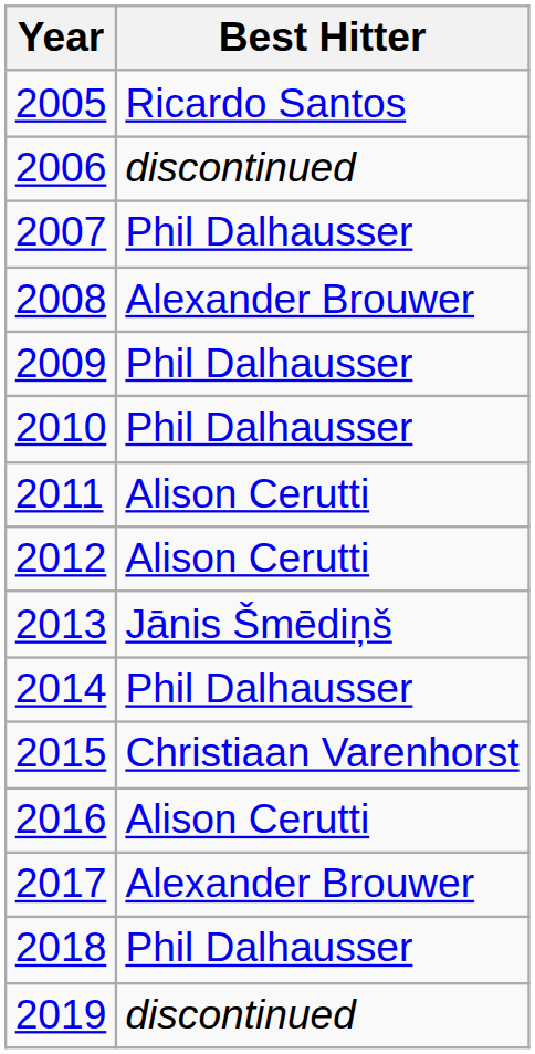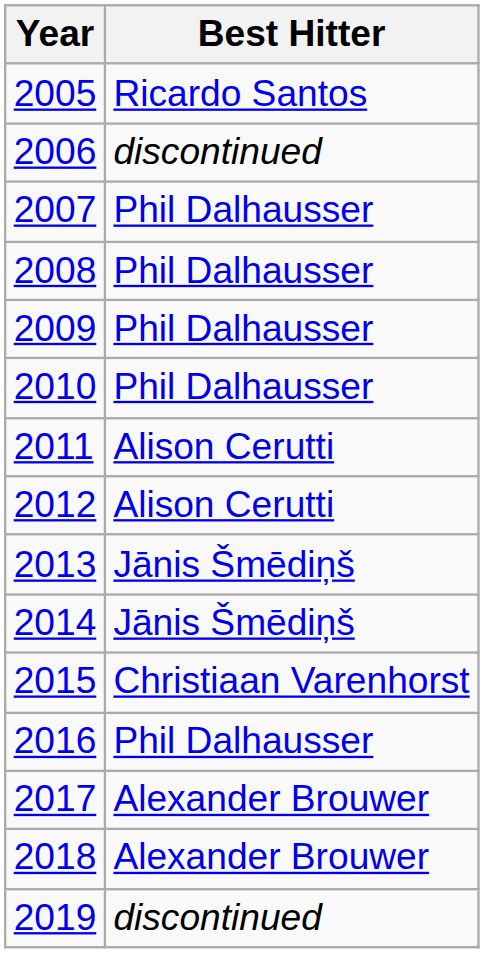2008 | Best Hitter: Alexander Brouwer -> Phil Dalhausser
2014 | Best Hitter: Phil Dalhausser -> Jānis Šmēdiņš
2016 | Best Hitter: Alison Cerutti -> Phil Dalhausser
2018 | Best Hitter: Phil Dalhausser -> Alexander Brouwer
